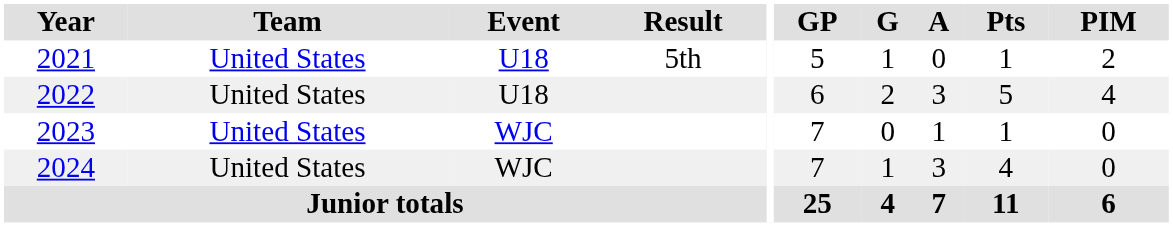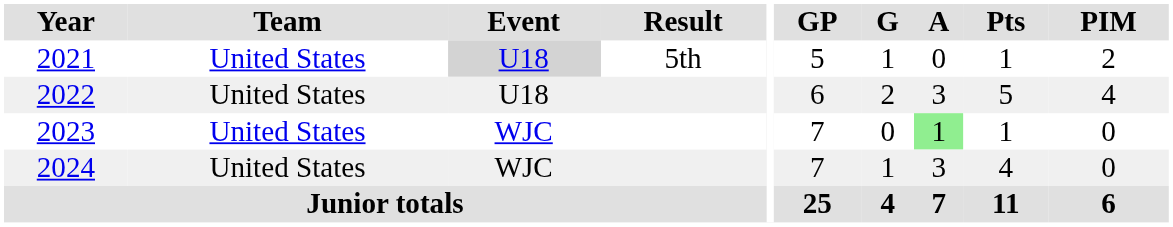2021 | Event: no background -> lightgrey background
2023 | A: no background -> lightgreen background
